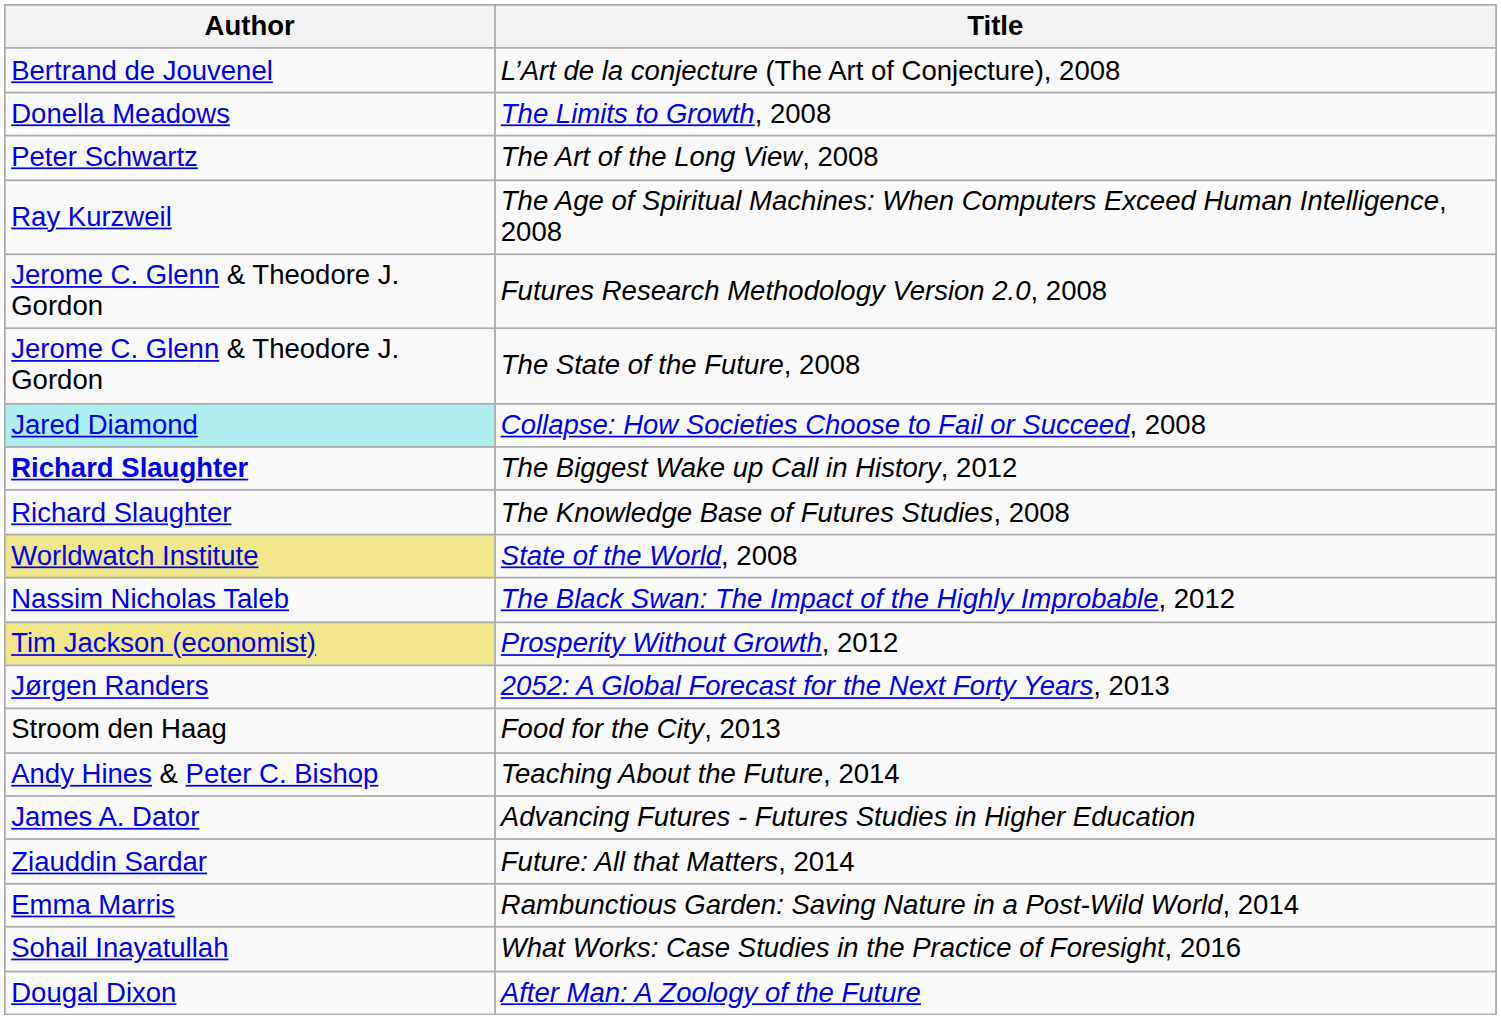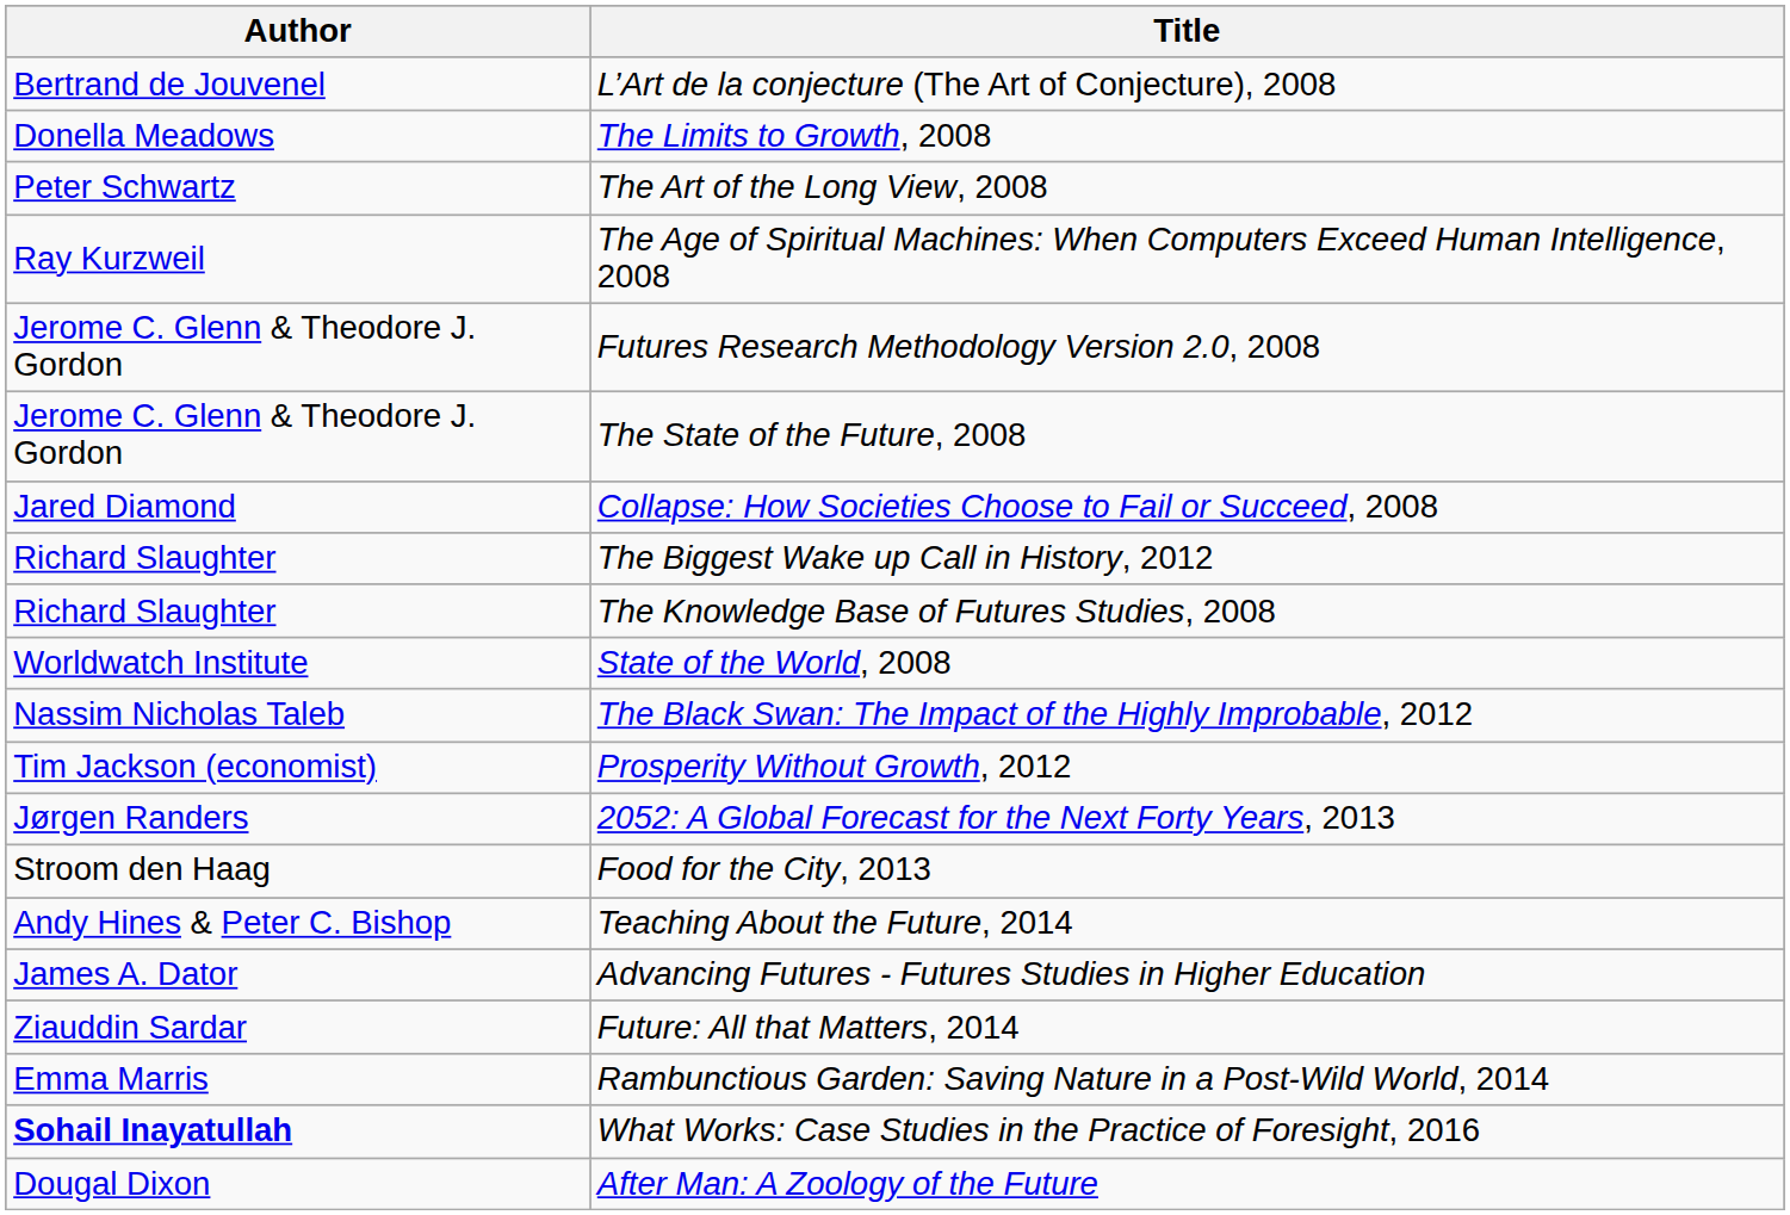Collapse: How Societies Choose to Fail or Succeed, 2008 | Author: paleturquoise background -> no background
The Biggest Wake up Call in History, 2012 | Author: bold -> normal
State of the World, 2008 | Author: khaki background -> no background
Prosperity Without Growth, 2012 | Author: khaki background -> no background
What Works: Case Studies in the Practice of Foresight, 2016 | Author: normal -> bold
